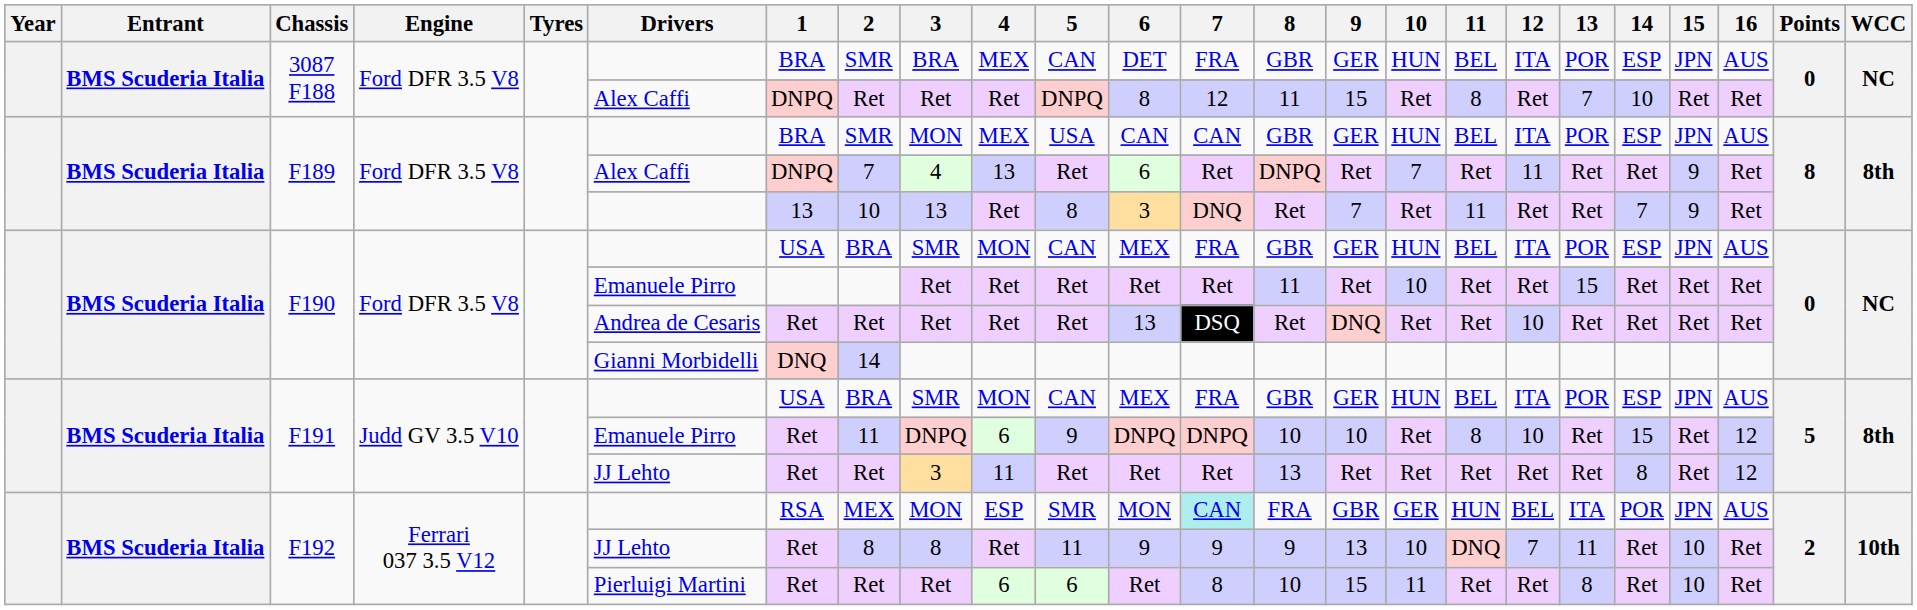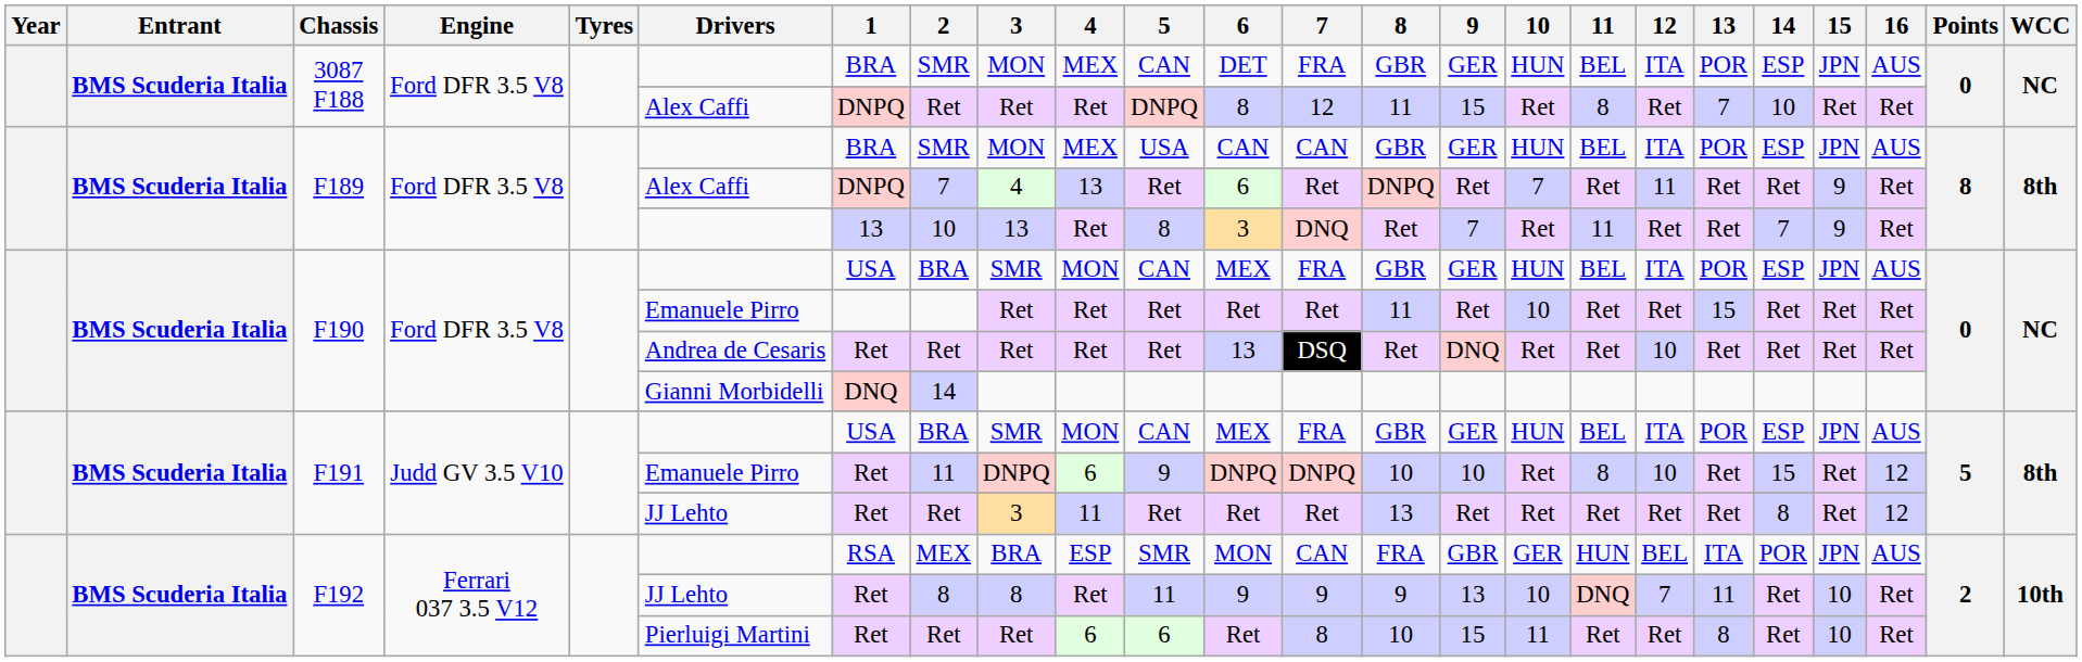row 2 | 3: BRA -> MON
row 14 | 3: MON -> BRA
row 14 | 7: paleturquoise background -> no background
